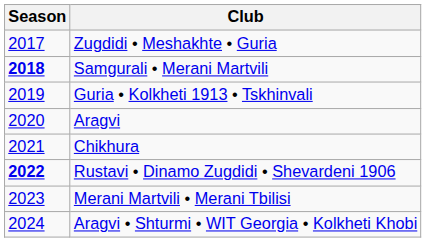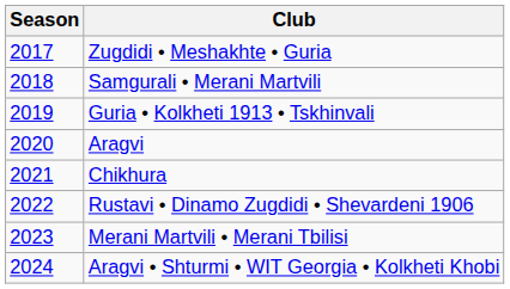Samgurali • Merani Martvili | Season: bold -> normal
Rustavi • Dinamo Zugdidi • Shevardeni 1906 | Season: bold -> normal
